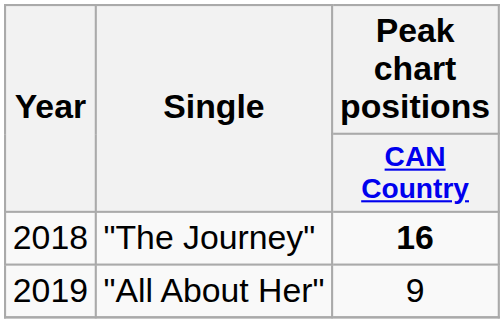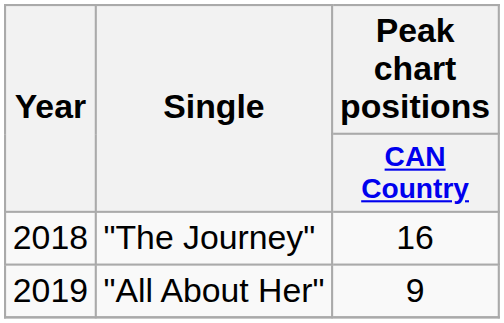"The Journey" | Peak chart positions / CAN Country: bold -> normal
